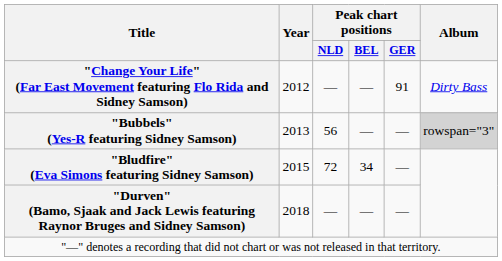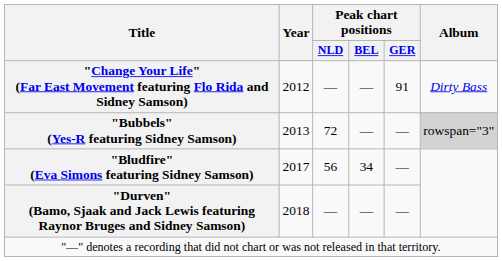"Bubbels" (Yes-R featuring Sidney Samson) | Peak chart positions / NLD: 56 -> 72
"Bludfire" (Eva Simons featuring Sidney Samson) | Year: 2015 -> 2017
"Bludfire" (Eva Simons featuring Sidney Samson) | Peak chart positions / NLD: 72 -> 56
